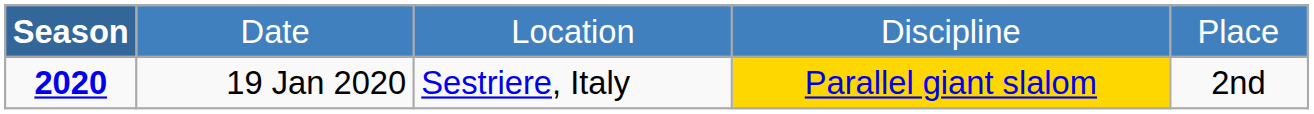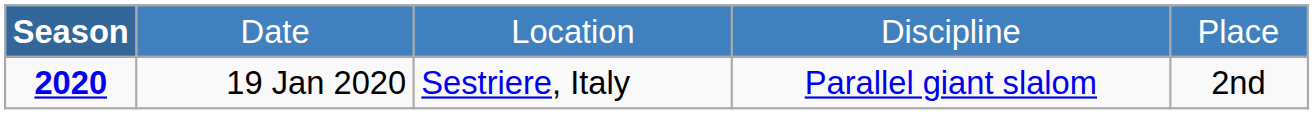2020 | column 4: gold background -> no background
